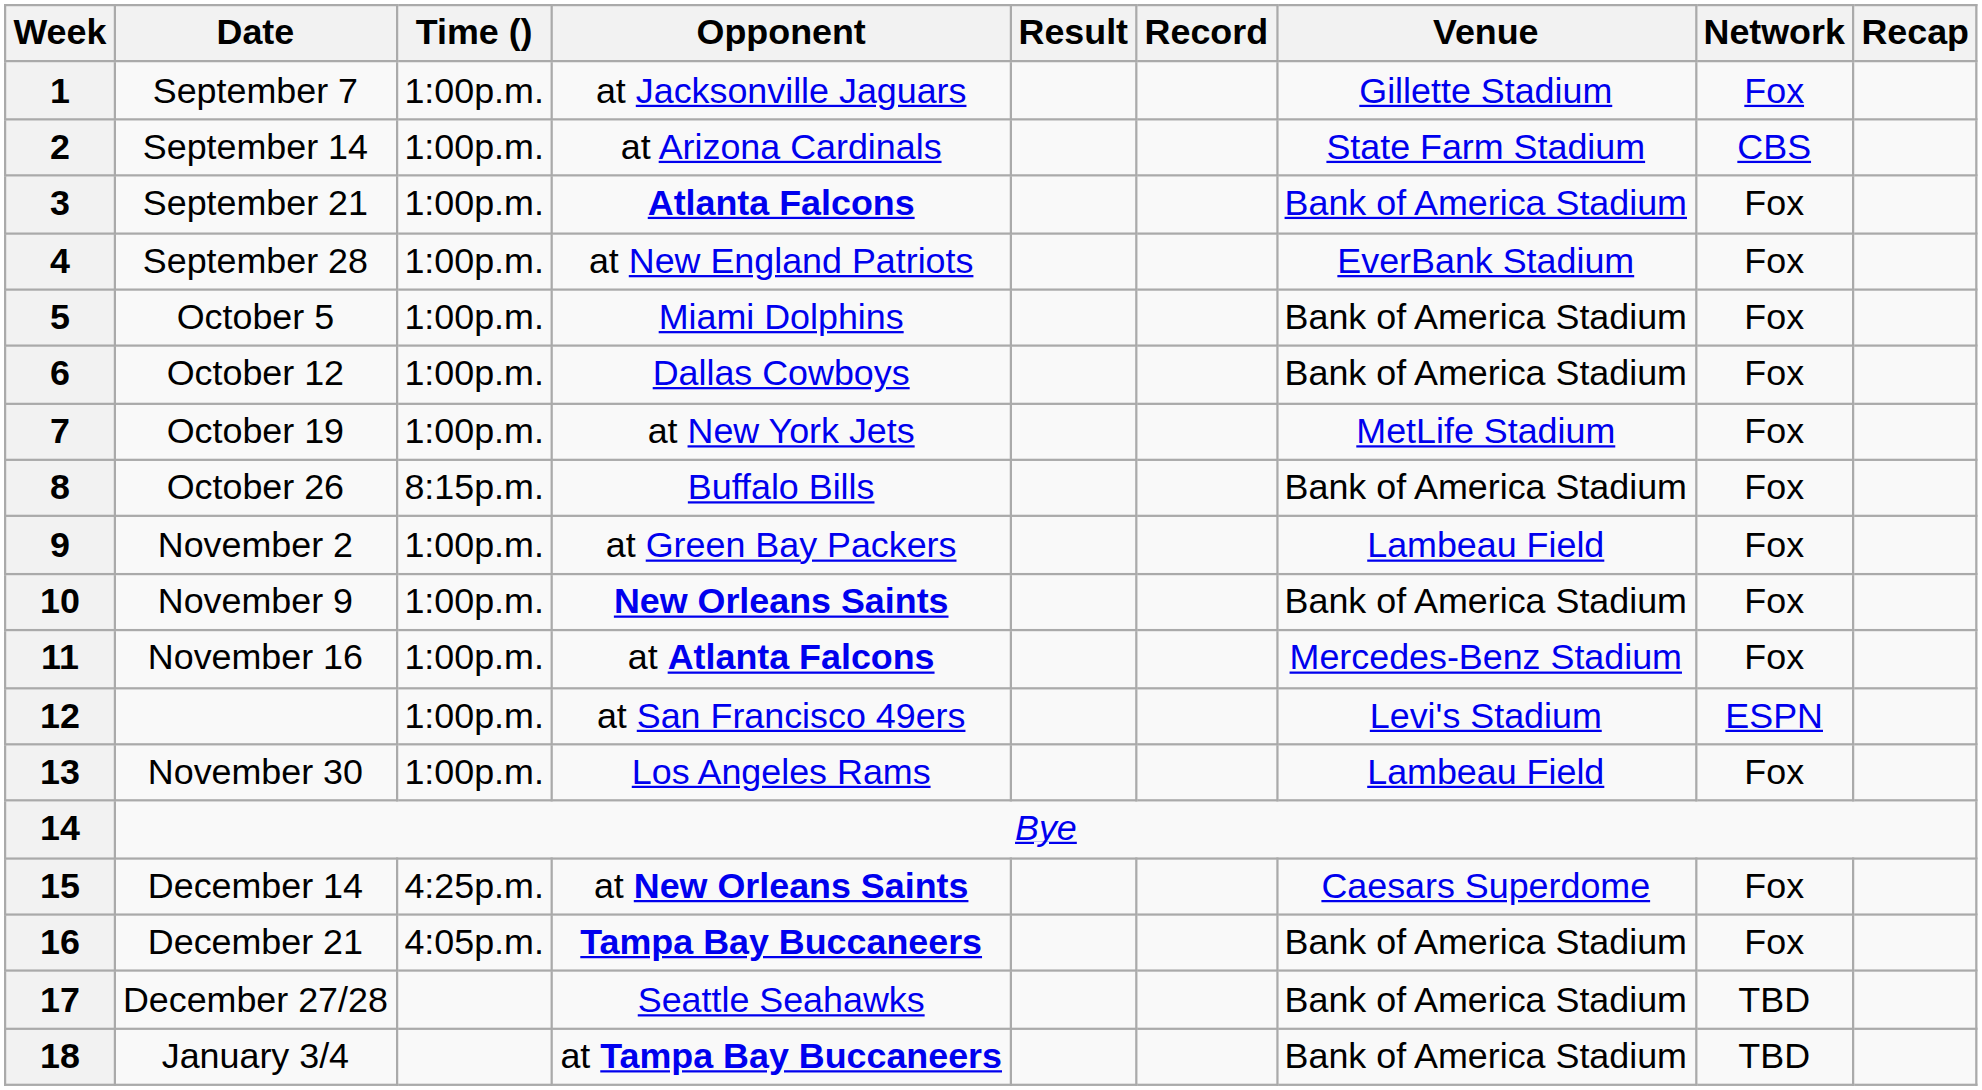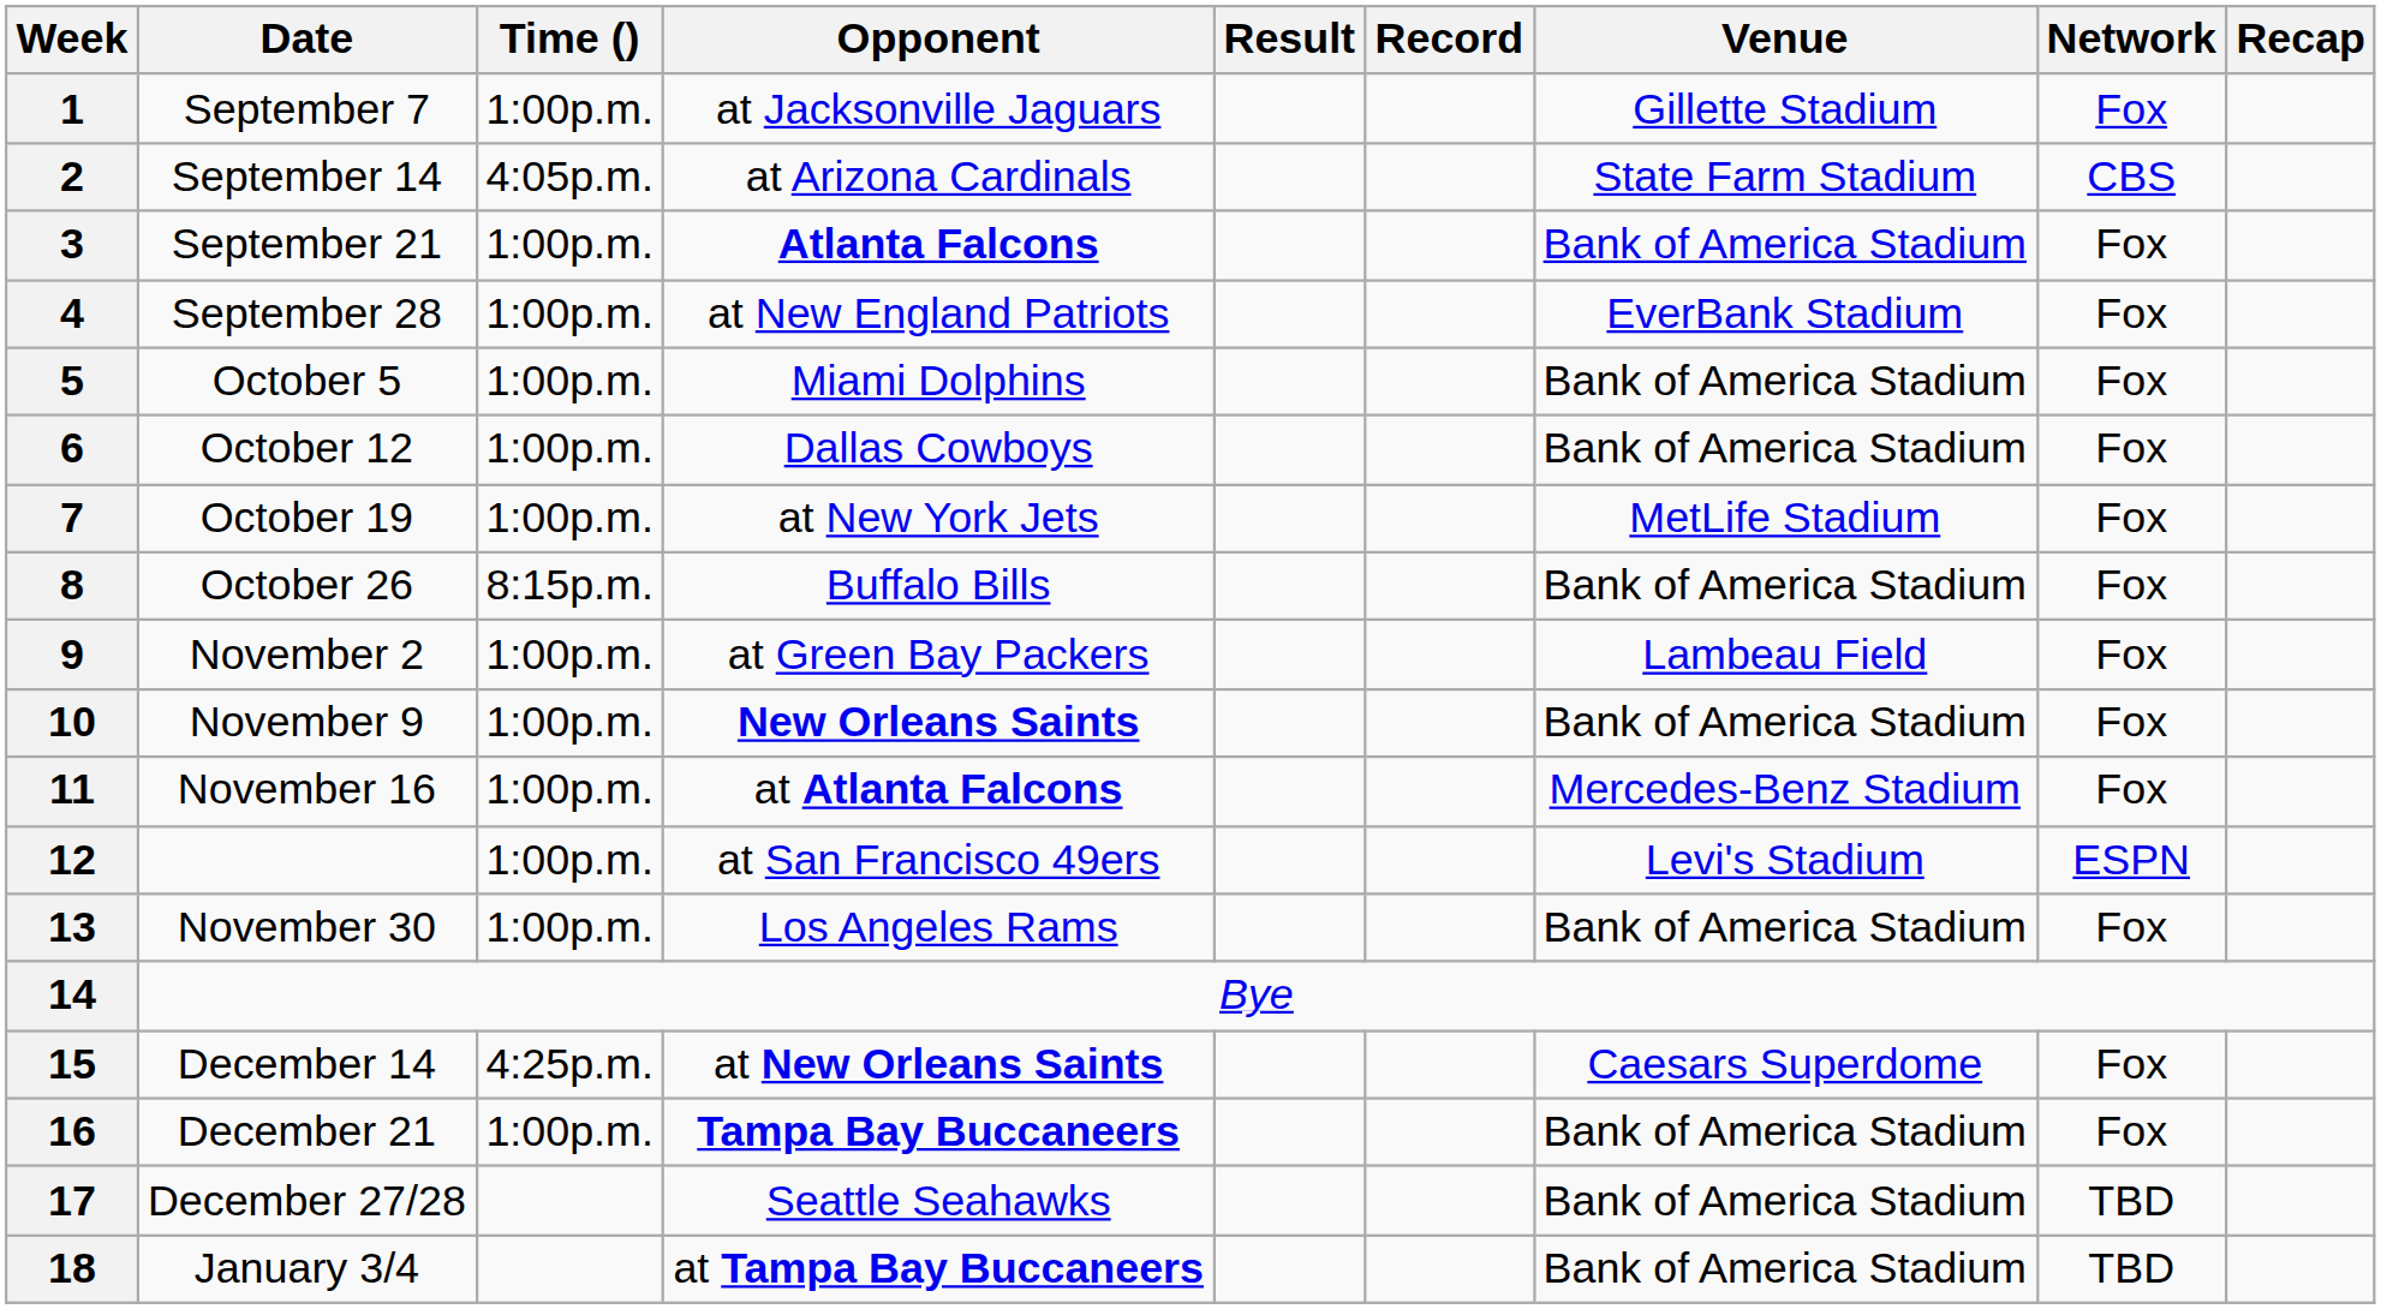2 | Time (): 1:00p.m. -> 4:05p.m.
13 | Venue: Lambeau Field -> Bank of America Stadium
16 | Time (): 4:05p.m. -> 1:00p.m.
